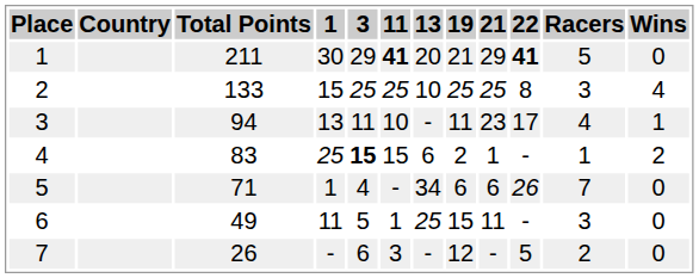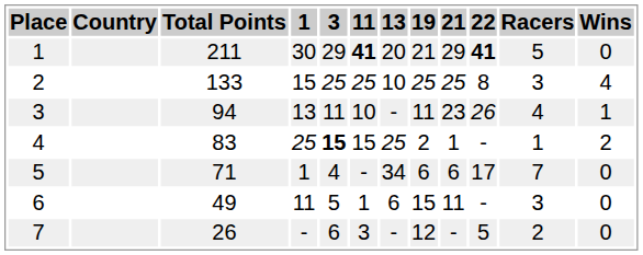row 4 | 22: 17 -> 26
row 5 | 13: 6 -> 25
row 6 | 22: 26 -> 17
row 7 | 13: 25 -> 6
